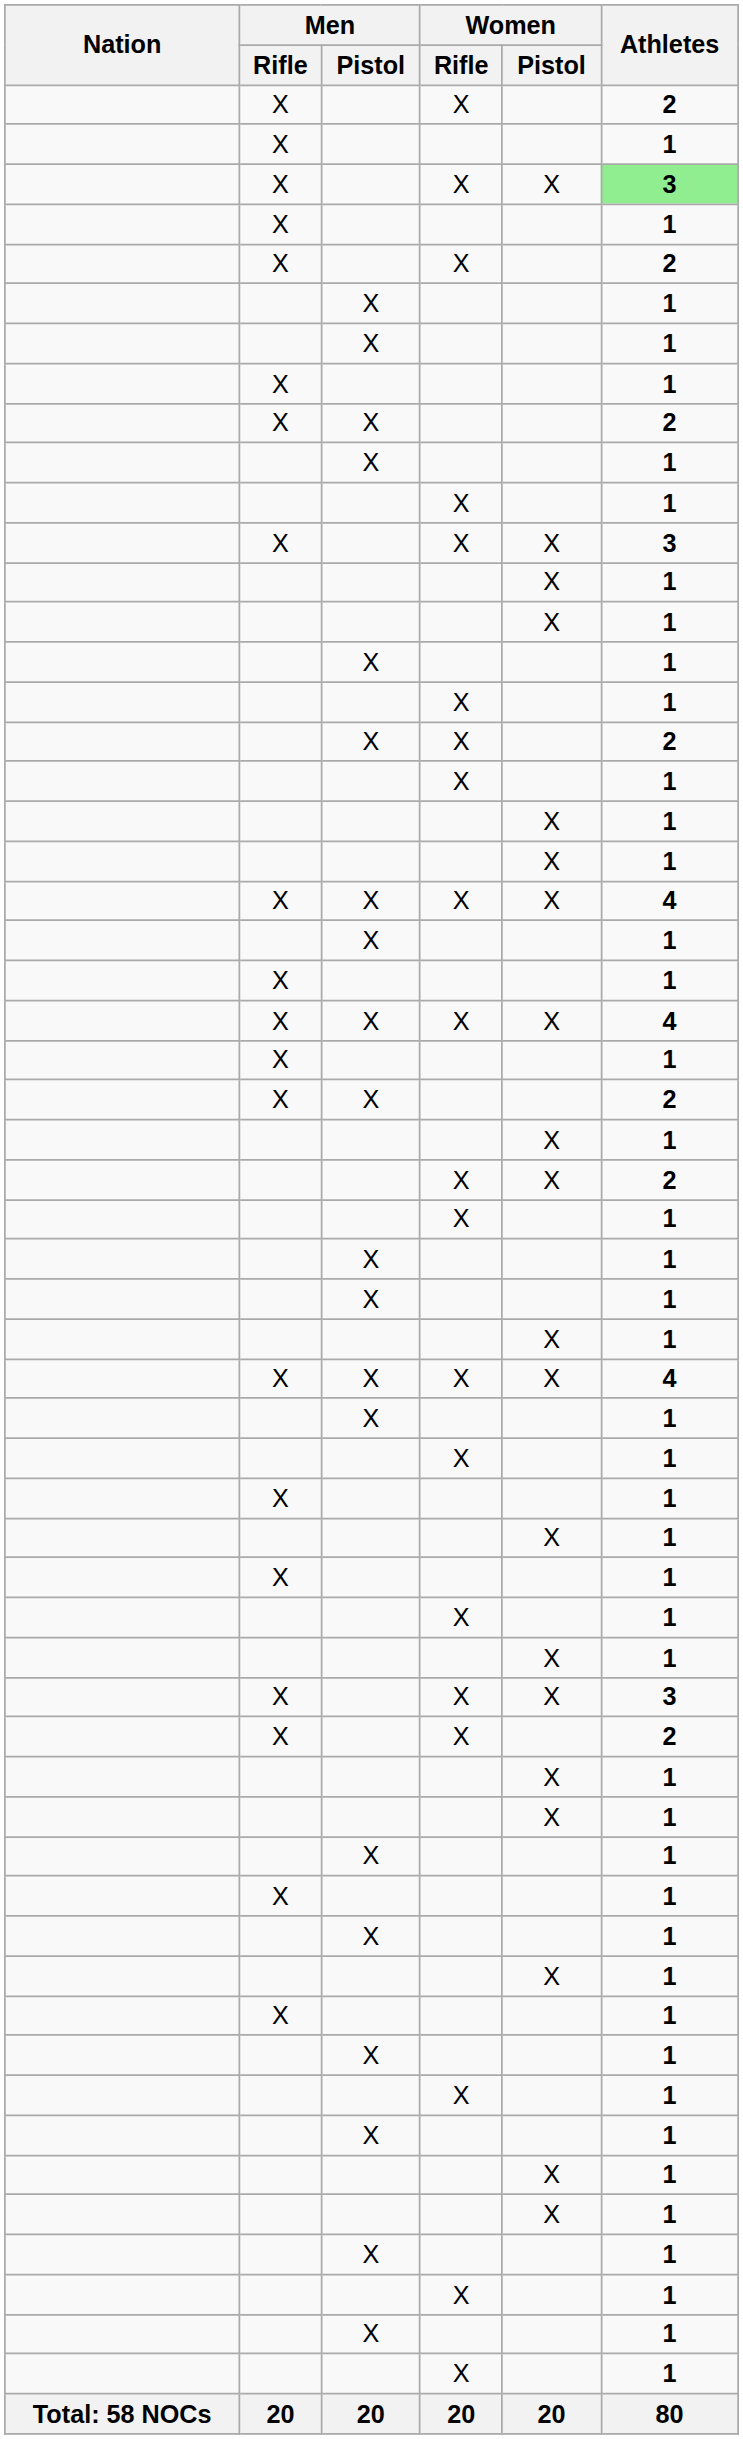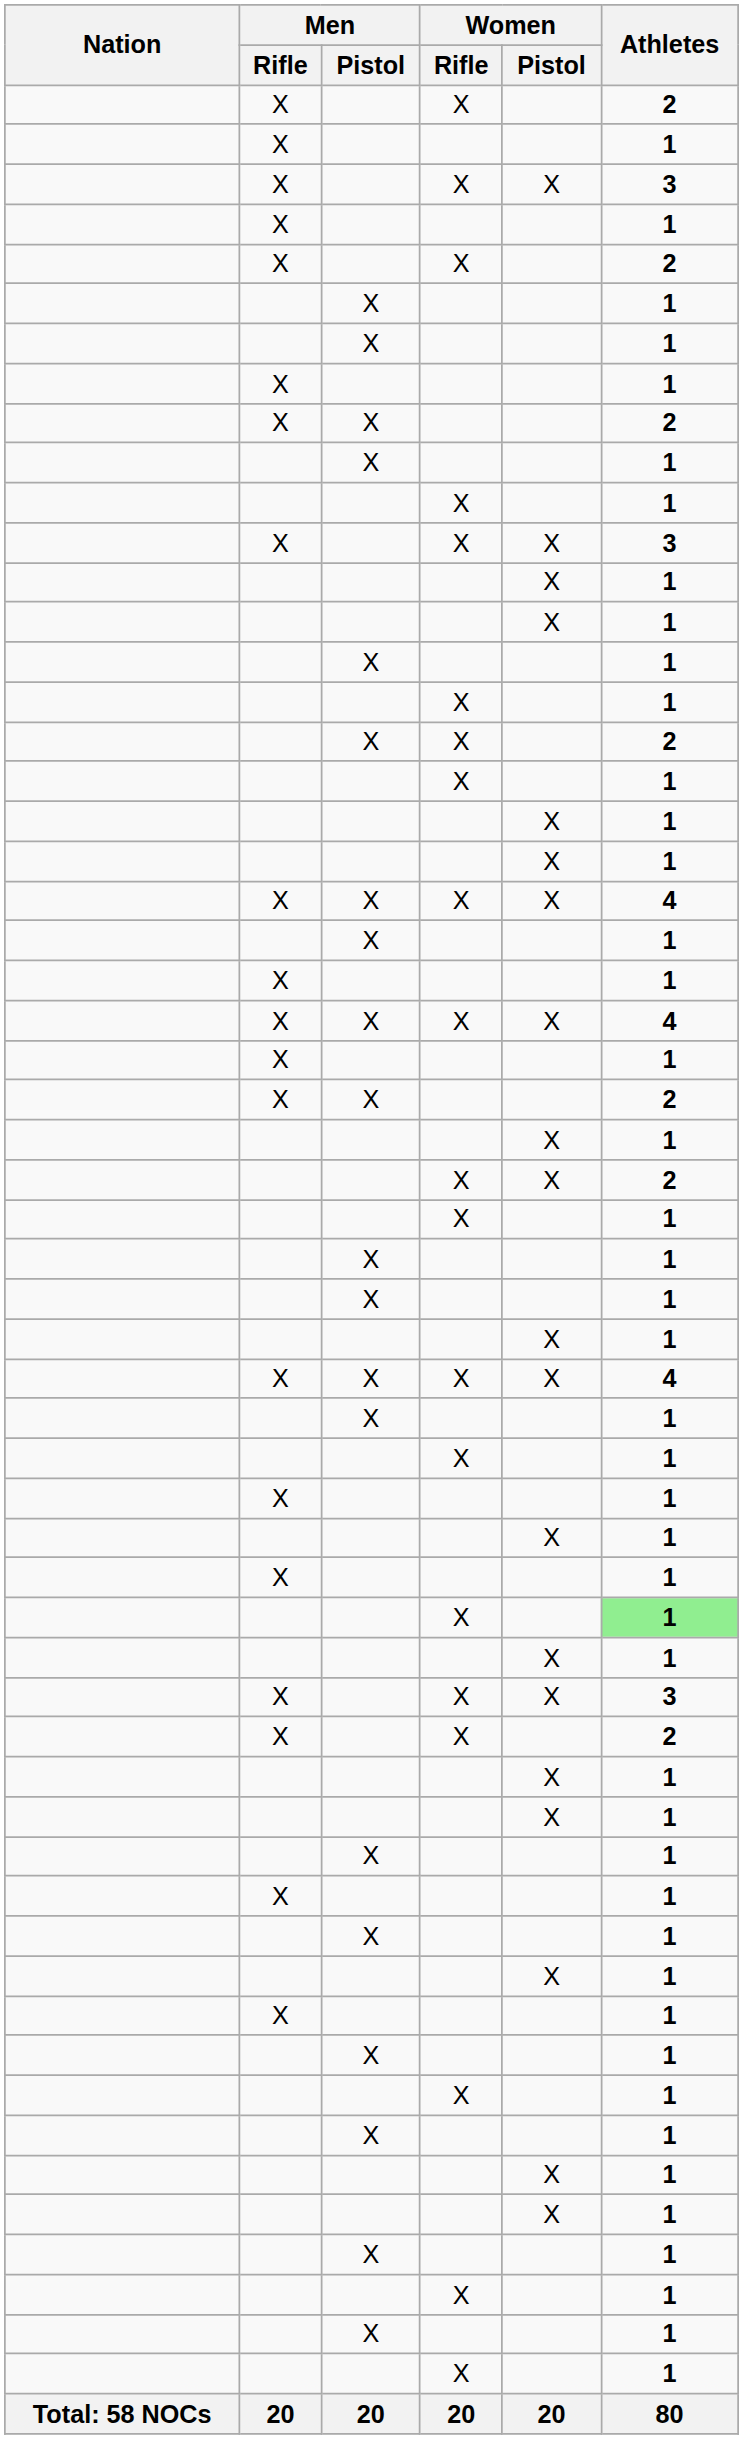row 5 | Athletes: lightgreen background -> no background
row 41 | Athletes: no background -> lightgreen background
